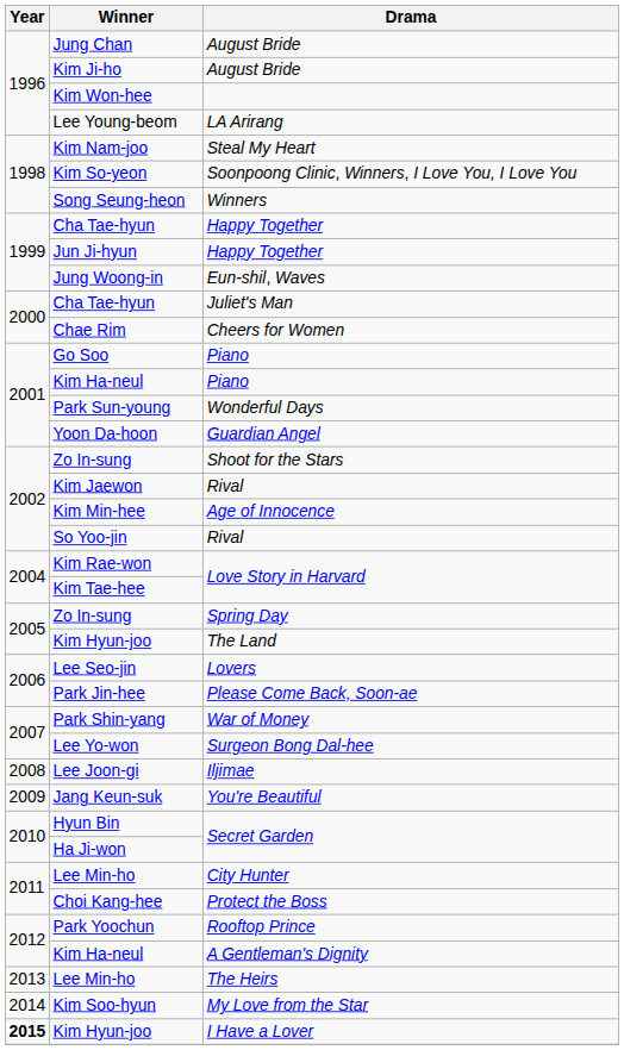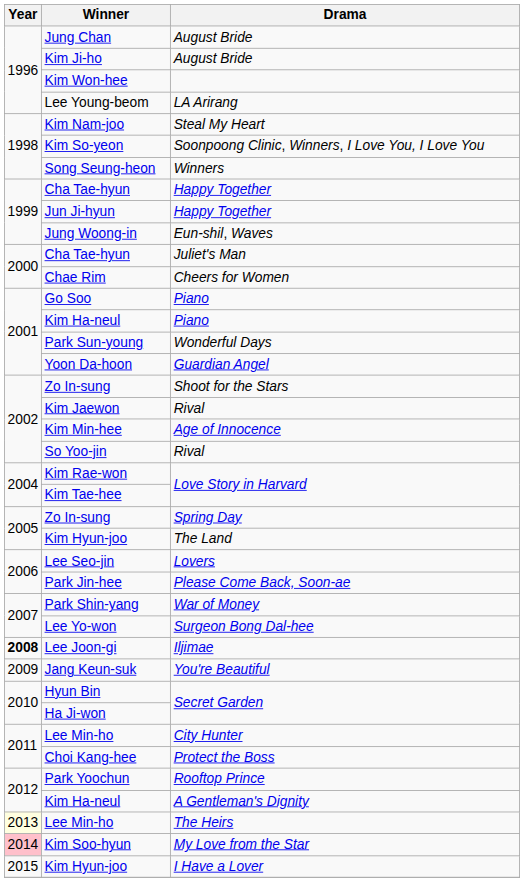Lee Joon-gi | Year: normal -> bold
Lee Min-ho / The Heirs | Year: no background -> lightyellow background
Kim Soo-hyun | Year: no background -> pink background
Kim Hyun-joo / I Have a Lover | Year: bold -> normal
